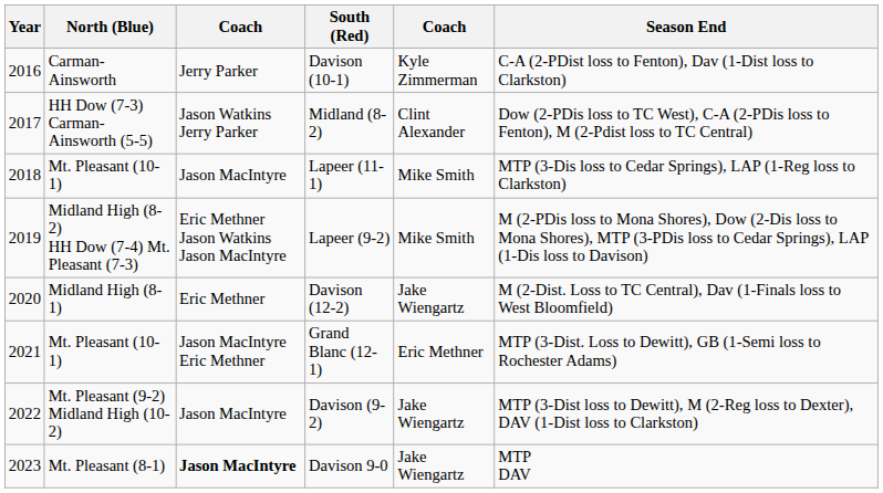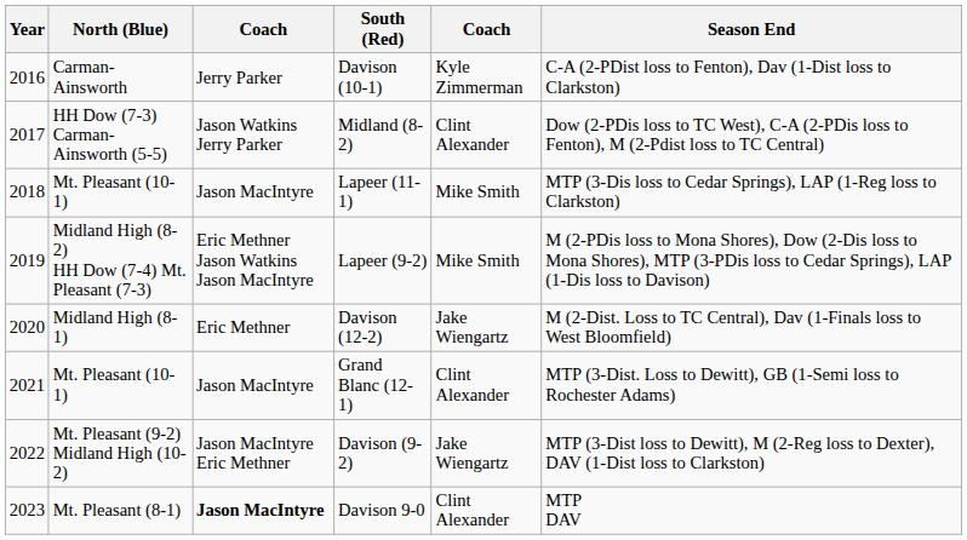Grand Blanc (12-1) | column 3: Jason MacIntyre Eric Methner -> Jason MacIntyre
Grand Blanc (12-1) | column 5: Eric Methner -> Clint Alexander
Davison (9-2) | column 3: Jason MacIntyre -> Jason MacIntyre Eric Methner
Davison 9-0 | column 5: Jake Wiengartz -> Clint Alexander
